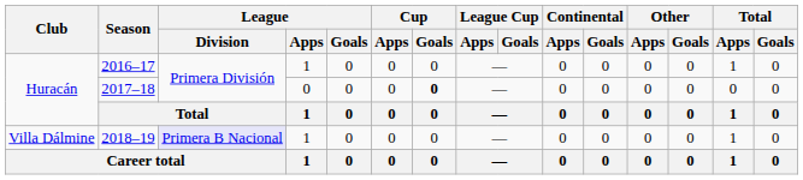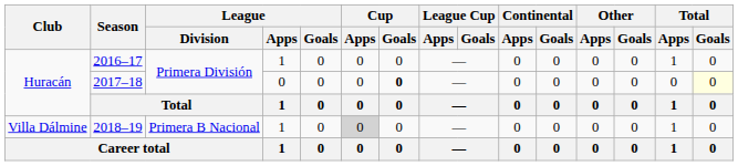2017–18 | Total / Goals: no background -> lightyellow background
2018–19 | League / Division: lavender background -> no background
2018–19 | Cup / Apps: no background -> lightgrey background
